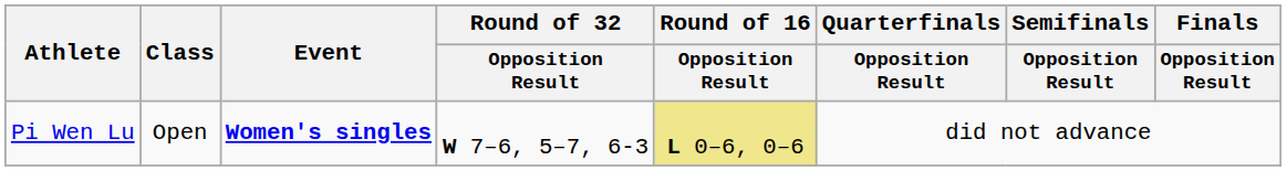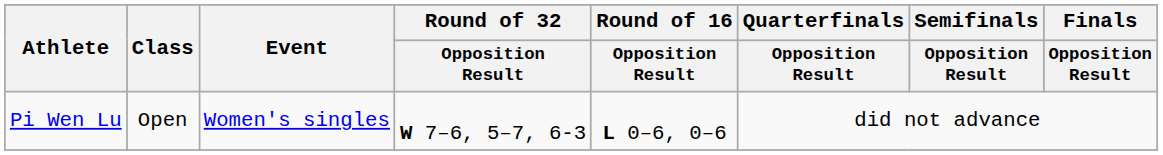Pi Wen Lu | Event: bold -> normal
Pi Wen Lu | Round of 16 / Opposition Result: khaki background -> no background
